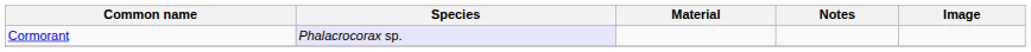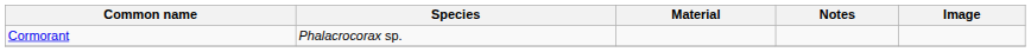Cormorant | Species: lavender background -> no background
